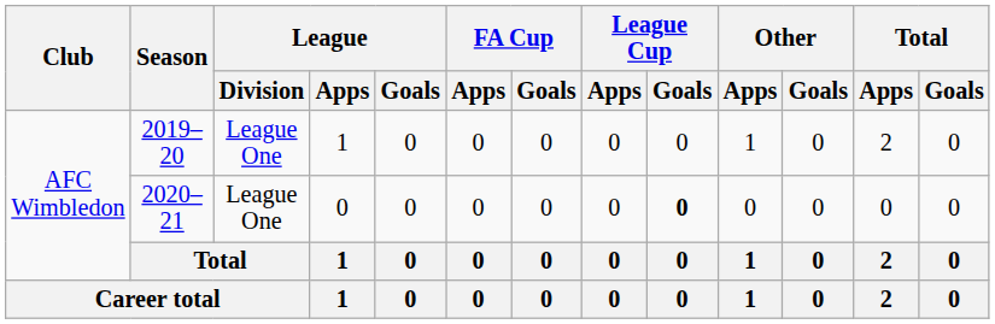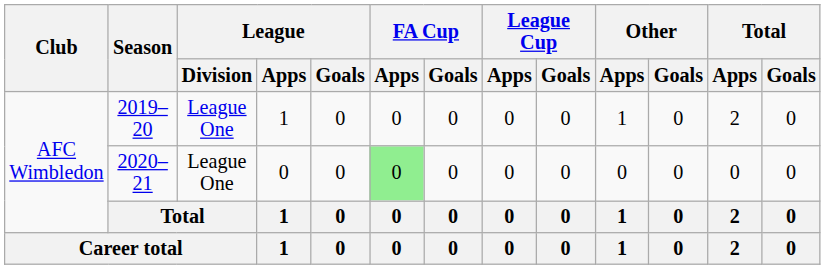2020–21 | FA Cup / Apps: no background -> lightgreen background
2020–21 | League Cup / Goals: bold -> normal
